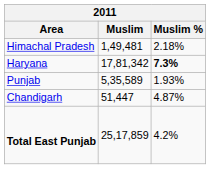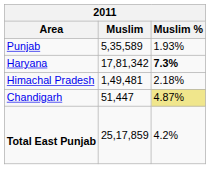rows swapped: Punjab <-> Himachal Pradesh
Chandigarh | Muslim %: no background -> khaki background
